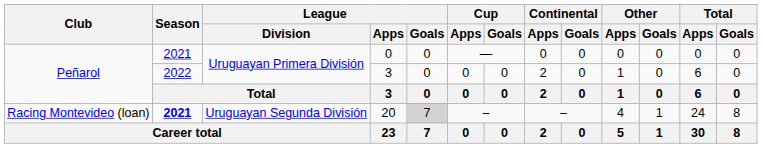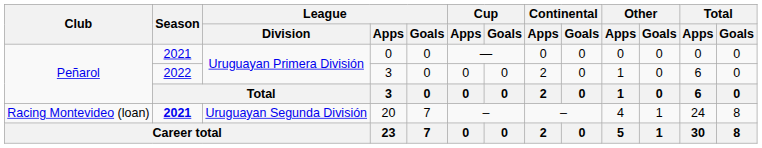20 | League / Goals: lightgrey background -> no background
